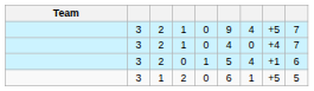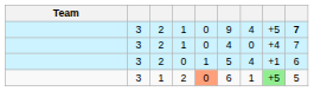row 2 | column 9: normal -> bold
row 5 | column 5: no background -> lightsalmon background
row 5 | column 8: no background -> lightgreen background
